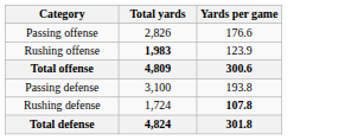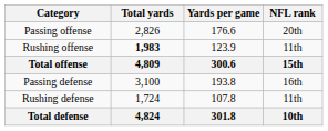+ column: NFL rank | 20th | 11th | 15th | 16th | 11th | 10th
Rushing defense | Yards per game: bold -> normal
